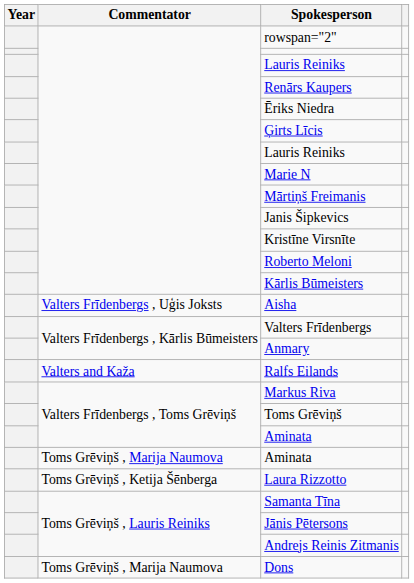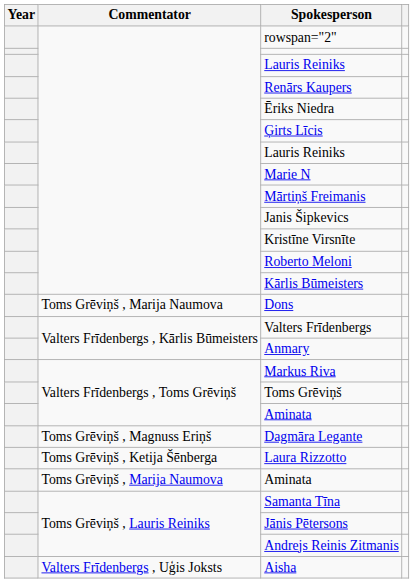rows swapped: Aisha <-> Dons
- row: Valters and Kaža | Ralfs Eilands
+ row: Toms Grēviņš , Magnuss Eriņš | Dagmāra Legante
rows swapped: Laura Rizzotto <-> Toms Grēviņš , Marija Naumova / Aminata
